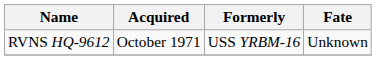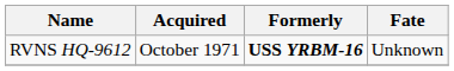RVNS HQ-9612 | Formerly: normal -> bold
